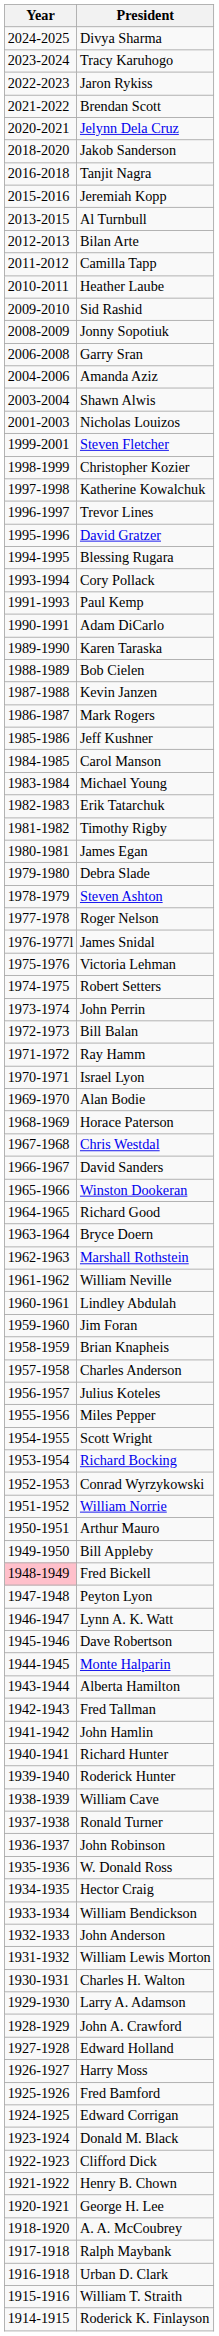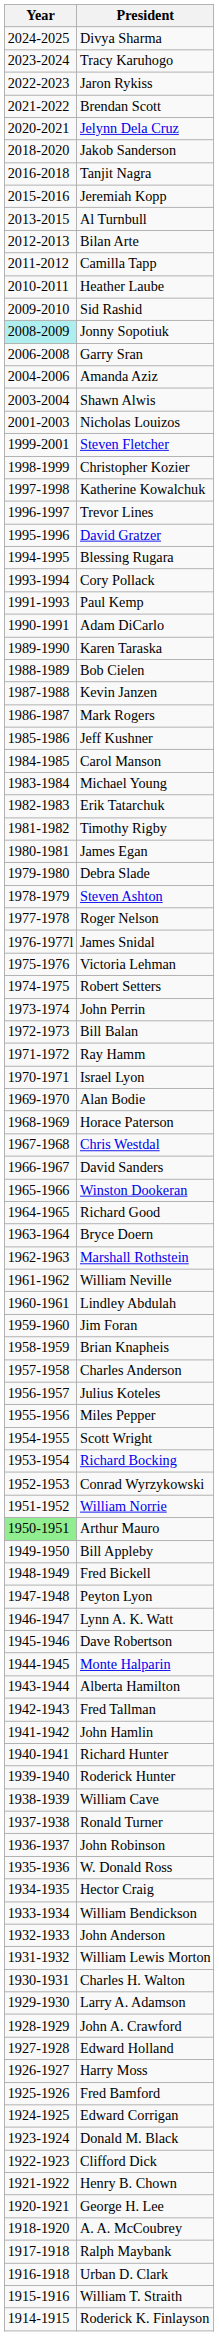Jonny Sopotiuk | Year: no background -> paleturquoise background
Arthur Mauro | Year: no background -> lightgreen background
Fred Bickell | Year: pink background -> no background
